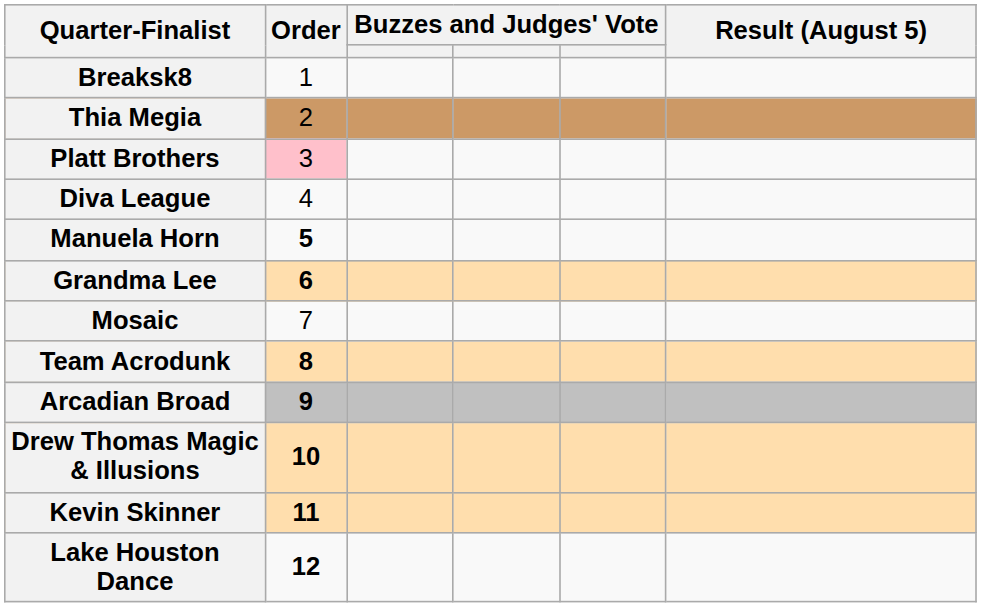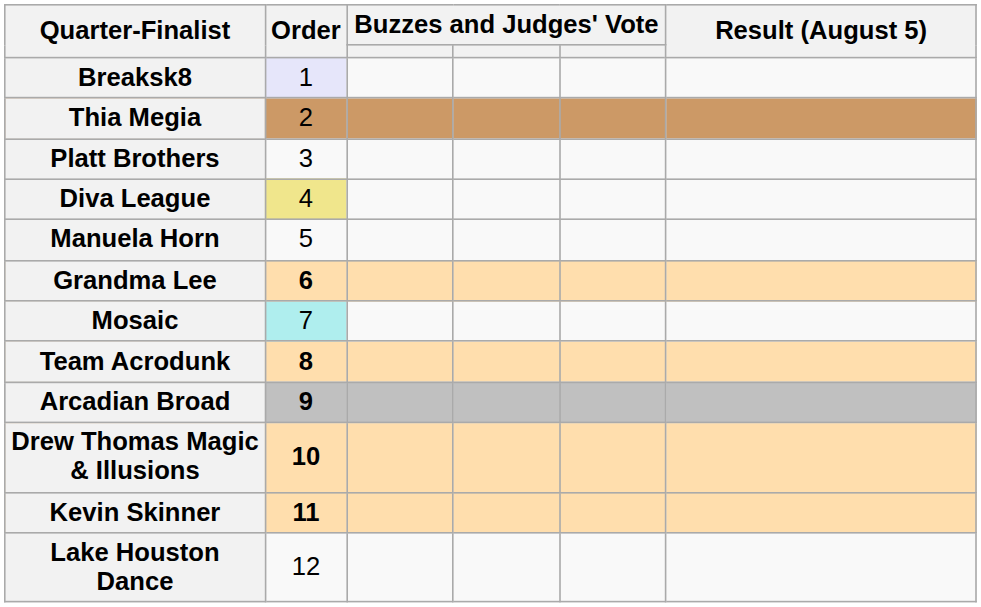Breaksk8 | Order: no background -> lavender background
Platt Brothers | Order: pink background -> no background
Diva League | Order: no background -> khaki background
Manuela Horn | Order: bold -> normal
Mosaic | Order: no background -> paleturquoise background
Lake Houston Dance | Order: bold -> normal
